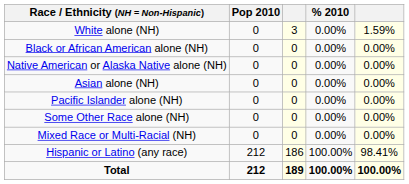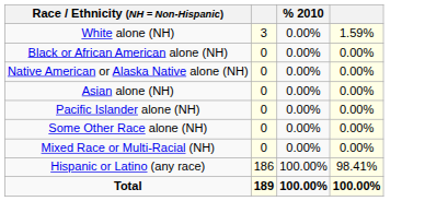- column: Pop 2010 | 0 | 0 | 0 | 0 | 0 | 0 | 0 | 212 | 212
